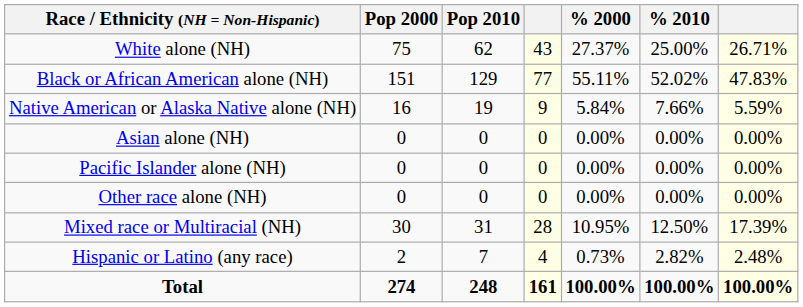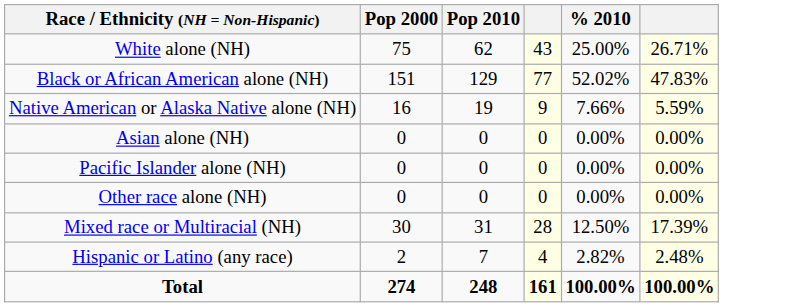- column: % 2000 | 27.37% | 55.11% | 5.84% | 0.00% | 0.00% | 0.00% | 10.95% | 0.73% | 100.00%
